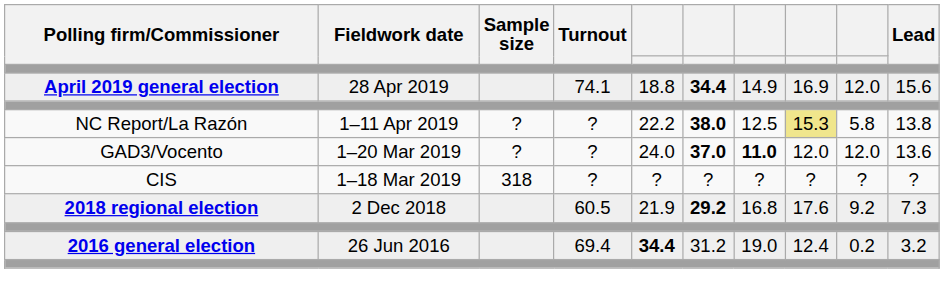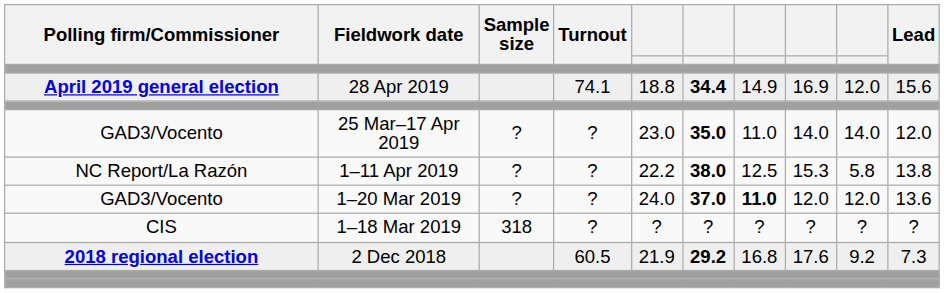+ row: GAD3/Vocento | 25 Mar–17 Apr 2019 | ? | ? | 23.0 | 35.0 | 11.0 | 14.0 | 14.0 | 12.0
1–11 Apr 2019 | column 8: khaki background -> no background
- row: 2016 general election | 26 Jun 2016 | 69.4 | 34.4 | 31.2 | 19.0 | 12.4 | 0.2 | 3.2
